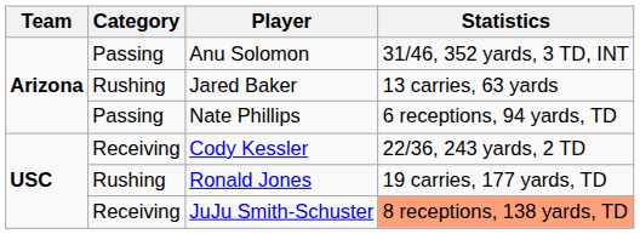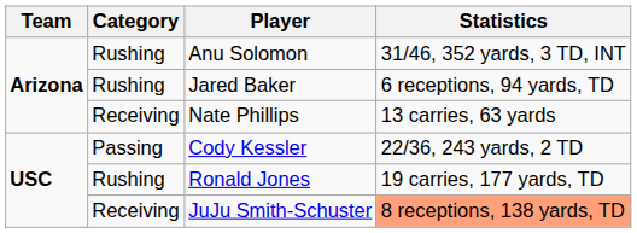Anu Solomon | Category: Passing -> Rushing
Jared Baker | Statistics: 13 carries, 63 yards -> 6 receptions, 94 yards, TD
Nate Phillips | Category: Passing -> Receiving
Nate Phillips | Statistics: 6 receptions, 94 yards, TD -> 13 carries, 63 yards
Cody Kessler | Category: Receiving -> Passing
